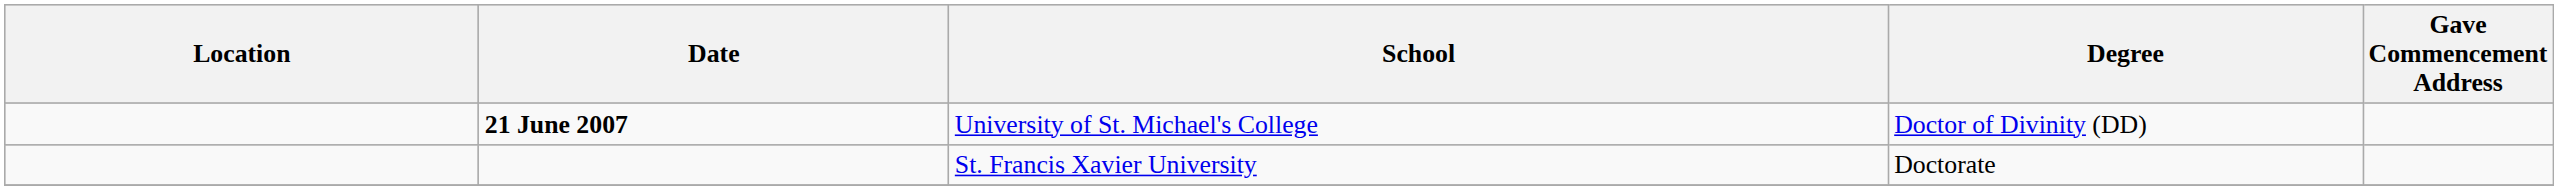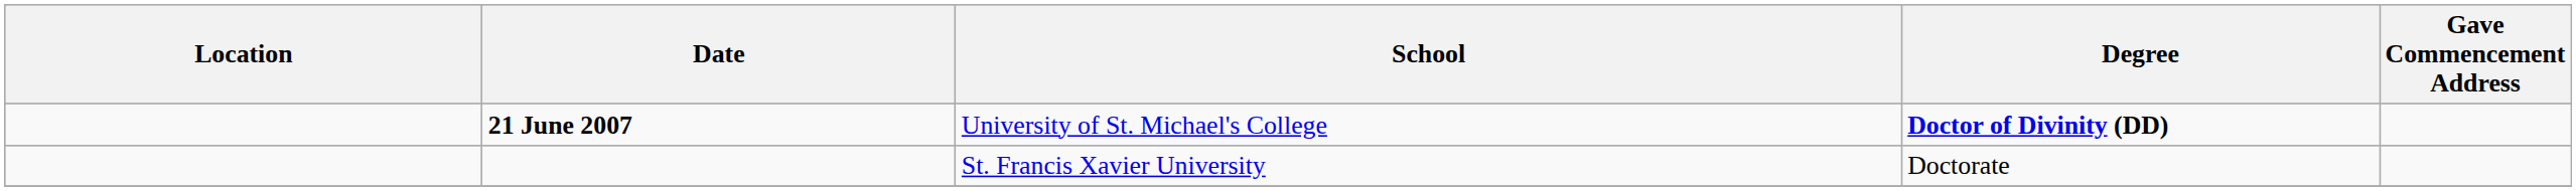21 June 2007 | Degree: normal -> bold
